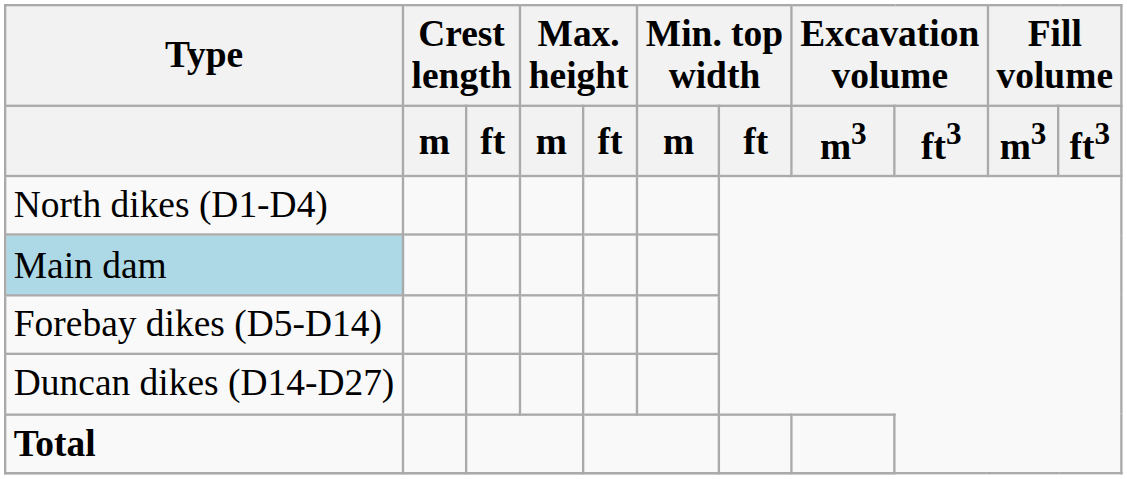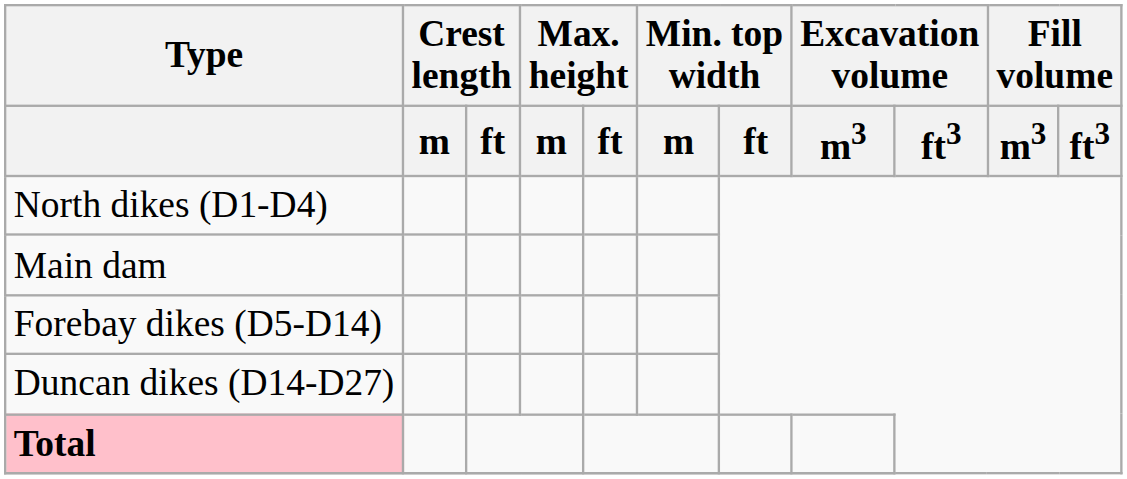Main dam | Type: lightblue background -> no background
Total | Type: no background -> pink background
